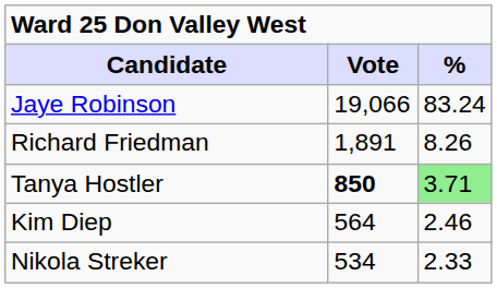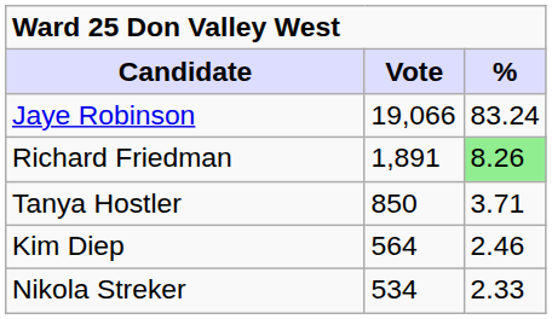Richard Friedman | %: no background -> lightgreen background
Tanya Hostler | Vote: bold -> normal
Tanya Hostler | %: lightgreen background -> no background
